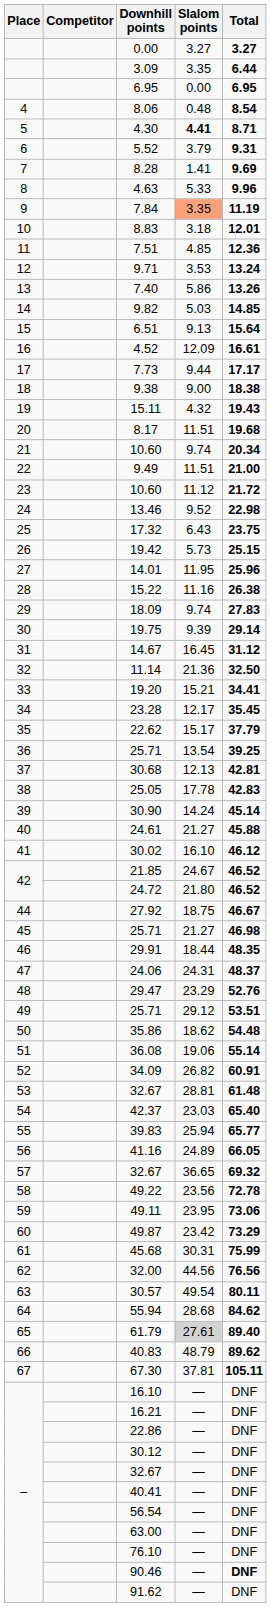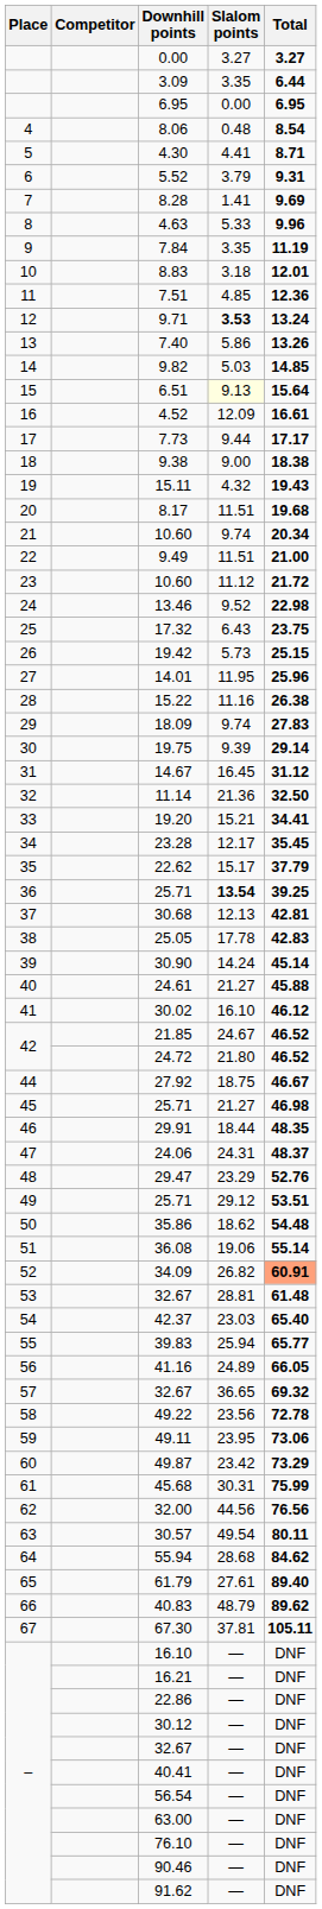4.30 | Slalom points: bold -> normal
7.84 | Slalom points: lightsalmon background -> no background
9.71 | Slalom points: normal -> bold
6.51 | Slalom points: no background -> lightyellow background
36 / 25.71 | Slalom points: normal -> bold
34.09 | Total: no background -> lightsalmon background
61.79 | Slalom points: lightgrey background -> no background
90.46 | Total: bold -> normal
